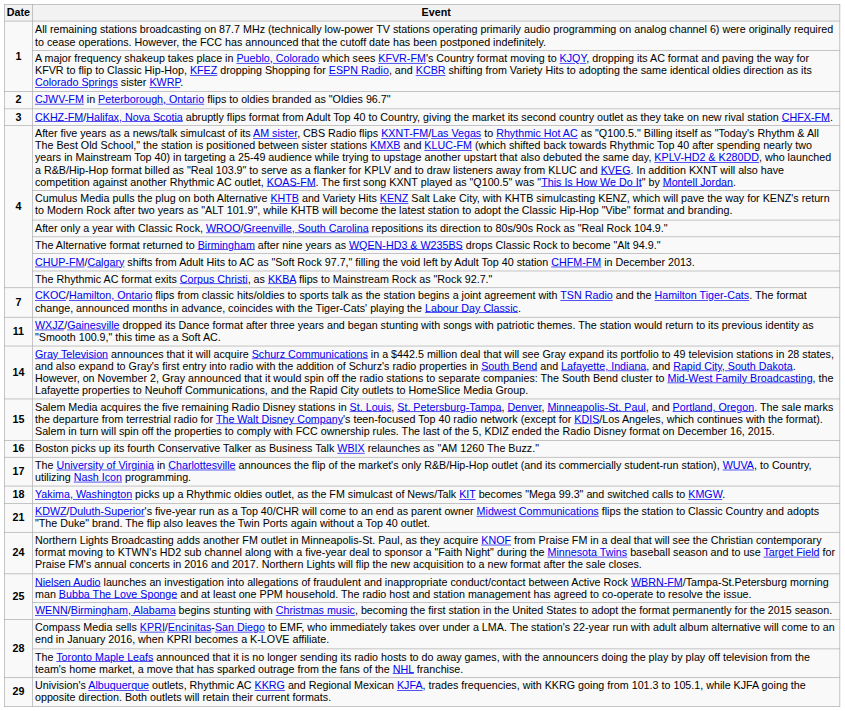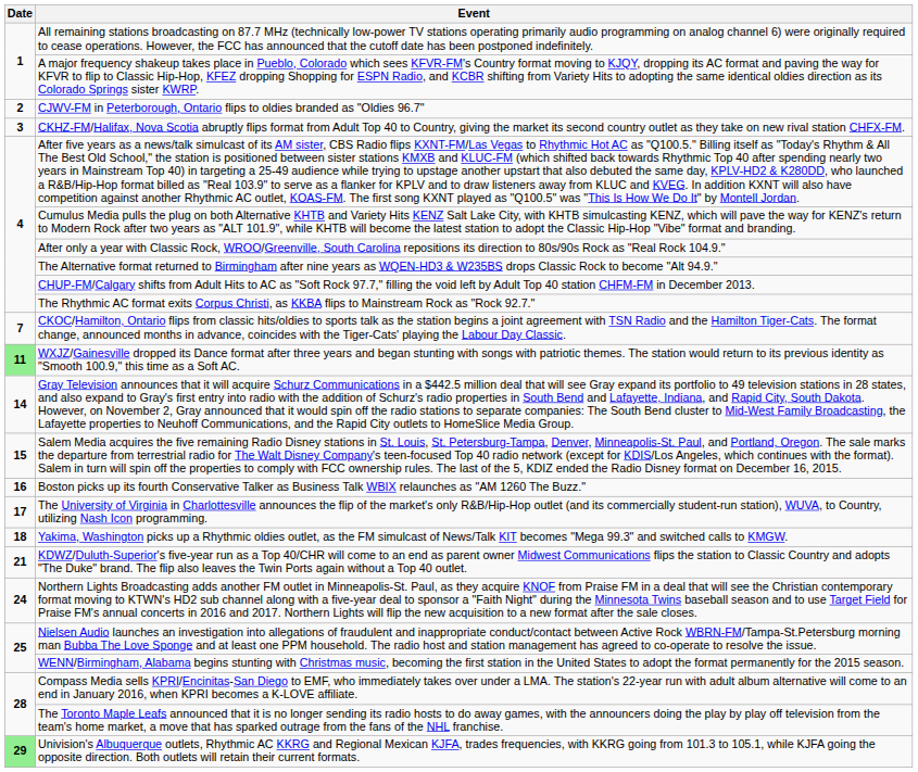row 13 | Date: no background -> lightgreen background
row 25 | Date: no background -> lightgreen background
